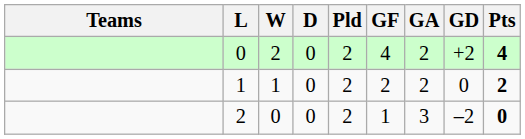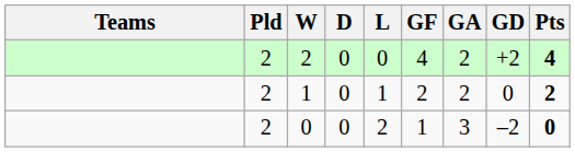columns swapped: Pld <-> L
